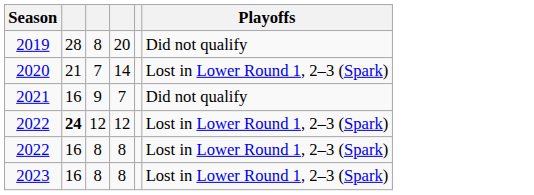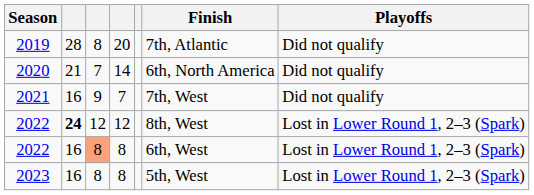+ column: Finish | 7th, Atlantic | 6th, North America | 7th, West | 8th, West | 6th, West | 5th, West
2020 | Playoffs: Lost in Lower Round 1, 2–3 (Spark) -> Did not qualify
2022 / 8 | column 3: no background -> lightsalmon background
